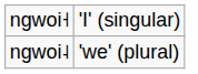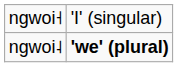ngwoi˨ | column 2: normal -> bold
